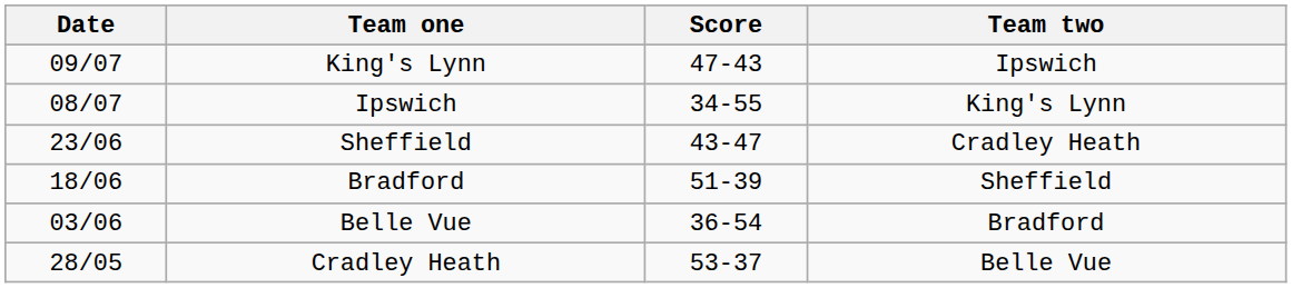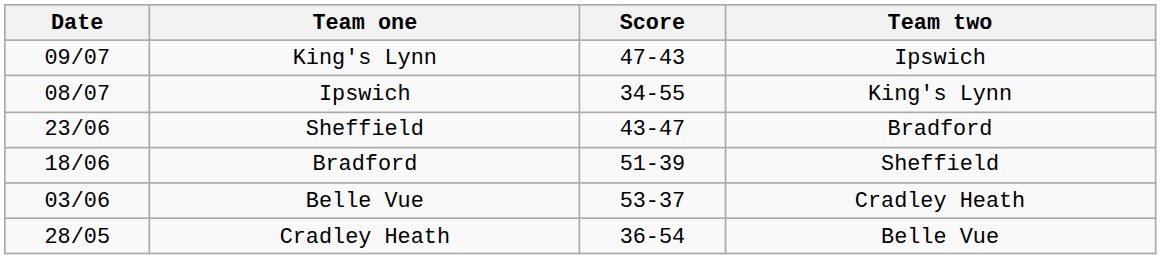row 4 | Team two: Cradley Heath -> Bradford
row 6 | Score: 36-54 -> 53-37
row 6 | Team two: Bradford -> Cradley Heath
row 7 | Score: 53-37 -> 36-54
